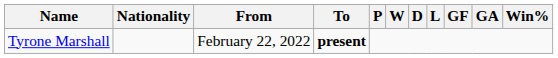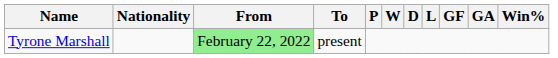Tyrone Marshall | From: no background -> lightgreen background
Tyrone Marshall | To: bold -> normal
